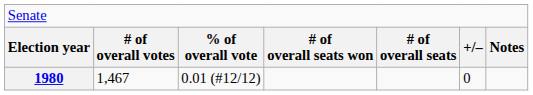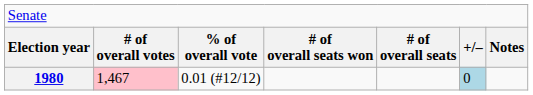1980 | column 2: no background -> pink background
1980 | column 6: no background -> lightblue background
